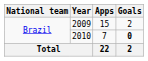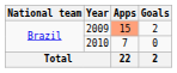2009 | Apps: no background -> lightsalmon background
2010 | Goals: bold -> normal
